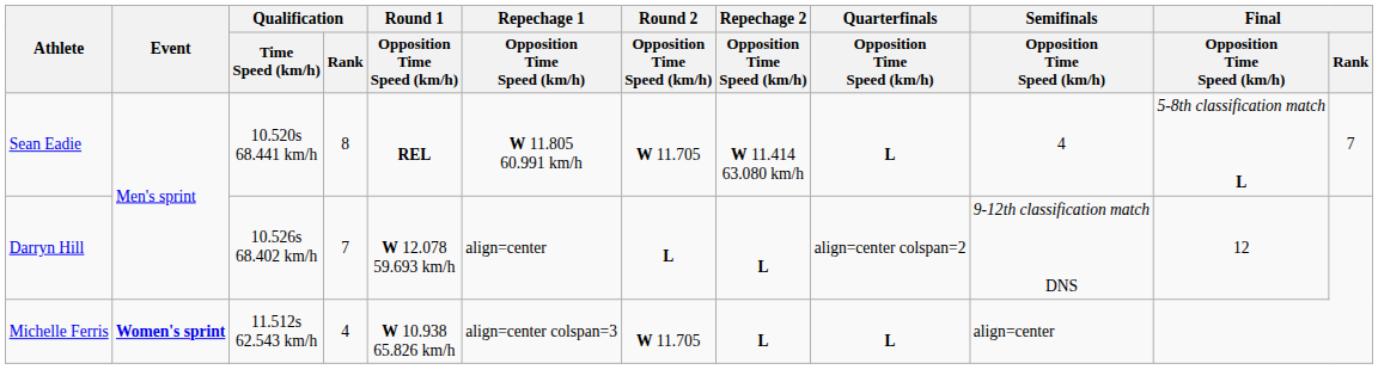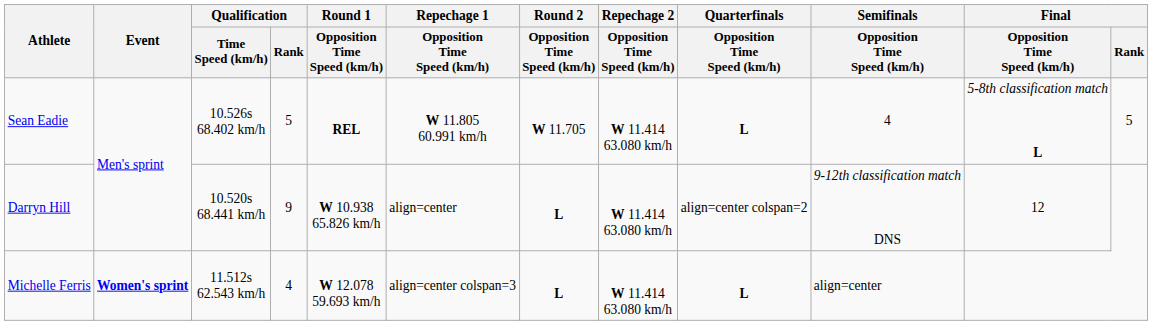Sean Eadie | Qualification / Time Speed (km/h): 10.520s 68.441 km/h -> 10.526s 68.402 km/h
Sean Eadie | Qualification / Rank: 8 -> 5
Sean Eadie | Final / Rank: 7 -> 5
Darryn Hill | Qualification / Time Speed (km/h): 10.526s 68.402 km/h -> 10.520s 68.441 km/h
Darryn Hill | Qualification / Rank: 7 -> 9
Darryn Hill | Round 1 / Opposition Time Speed (km/h): W 12.078 59.693 km/h -> W 10.938 65.826 km/h
Darryn Hill | Repechage 2 / Opposition Time Speed (km/h): L -> W 11.414 63.080 km/h
Michelle Ferris | Round 1 / Opposition Time Speed (km/h): W 10.938 65.826 km/h -> W 12.078 59.693 km/h
Michelle Ferris | Round 2 / Opposition Time Speed (km/h): W 11.705 -> L
Michelle Ferris | Repechage 2 / Opposition Time Speed (km/h): L -> W 11.414 63.080 km/h
